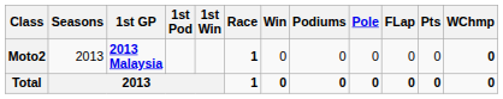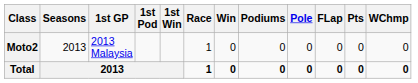Moto2 | 1st GP: bold -> normal
Moto2 | Race: bold -> normal
Moto2 | WChmp: bold -> normal
